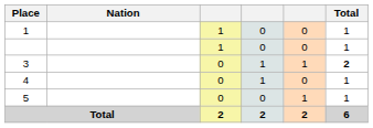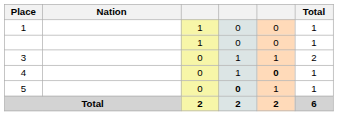3 | Total: bold -> normal
4 | column 5: normal -> bold
5 | column 4: normal -> bold
